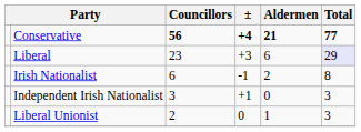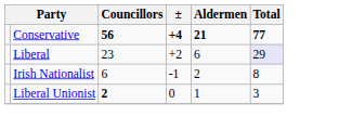Liberal | ±: +3 -> +2
- row: Independent Irish Nationalist | 3 | +1 | 0 | 3
Liberal Unionist | Councillors: normal -> bold
